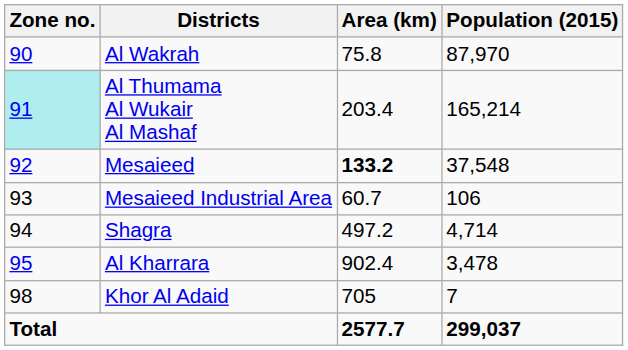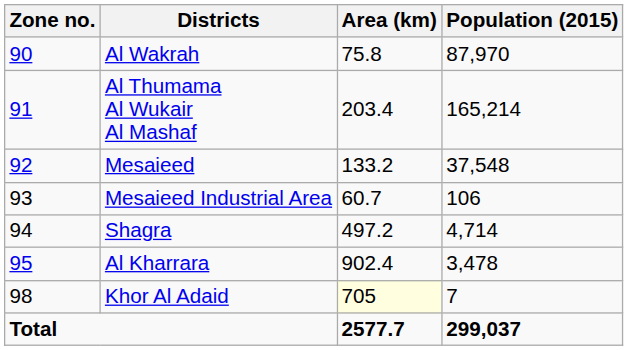Al Thumama Al Wukair Al Mashaf | Zone no.: paleturquoise background -> no background
Mesaieed | Area (km): bold -> normal
Khor Al Adaid | Area (km): no background -> lightyellow background
